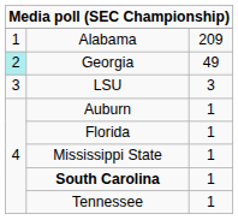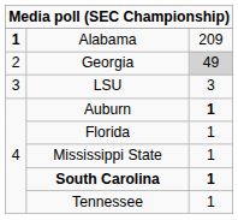Alabama | column 1: normal -> bold
Georgia | column 1: paleturquoise background -> no background
Georgia | column 3: no background -> lightgrey background
Auburn | column 3: normal -> bold
South Carolina | column 3: normal -> bold
